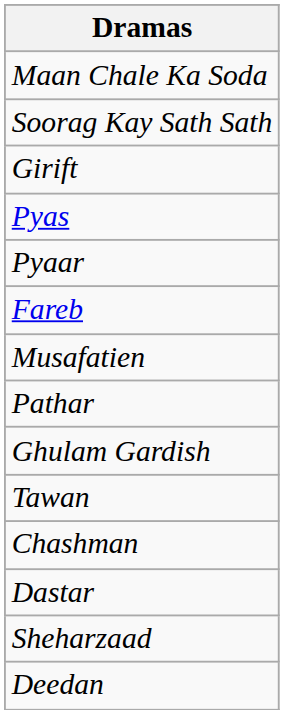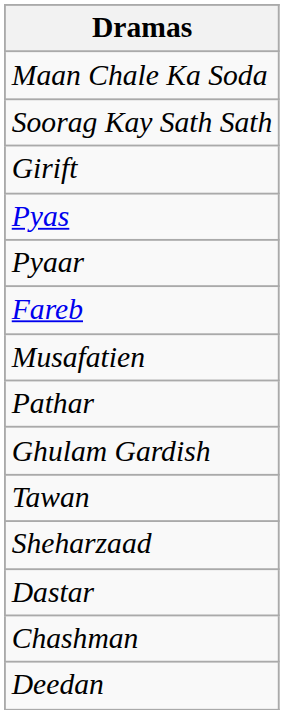row 12 | column 1: Chashman -> Sheharzaad
row 14 | column 1: Sheharzaad -> Chashman
